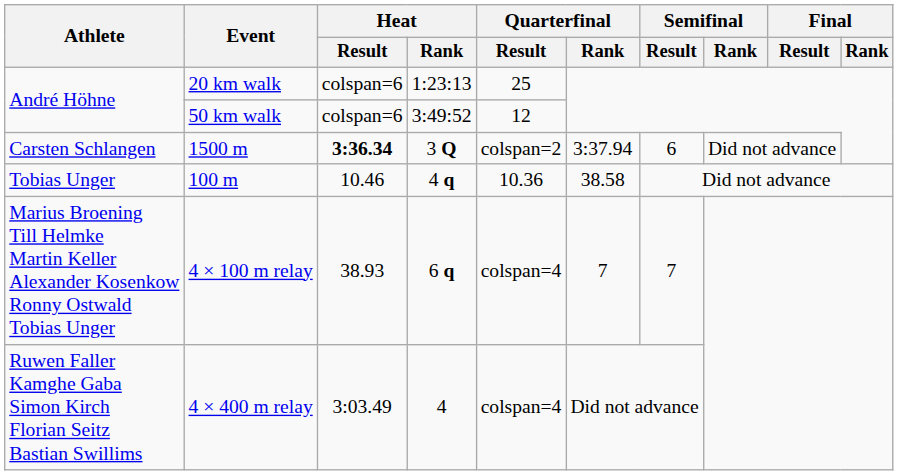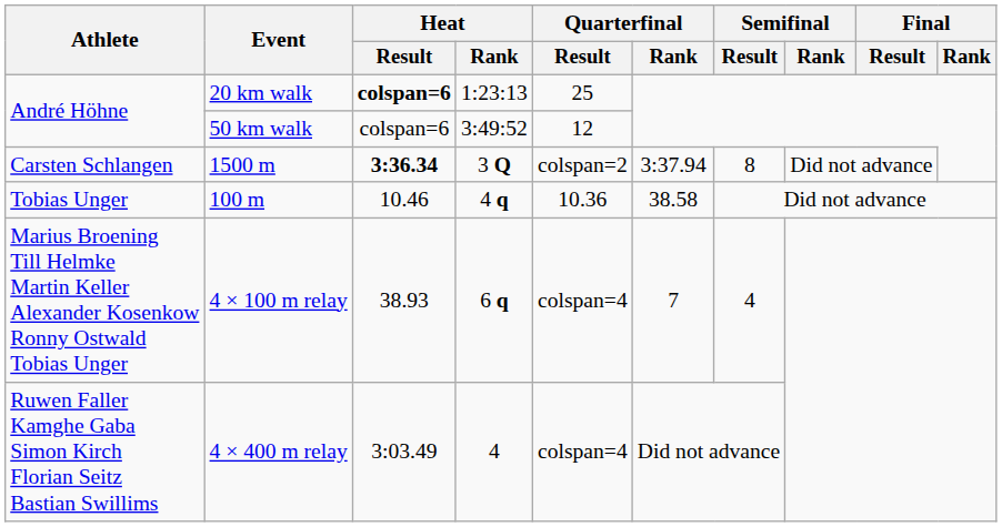20 km walk | Heat / Result: normal -> bold
1500 m | Semifinal / Result: 6 -> 8
4 × 100 m relay | Semifinal / Result: 7 -> 4
